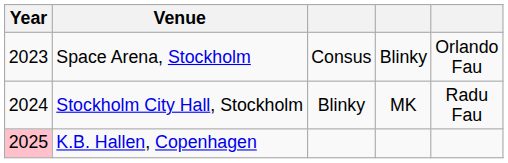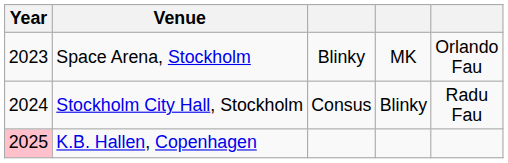Space Arena, Stockholm | column 3: Consus -> Blinky
Space Arena, Stockholm | column 4: Blinky -> MK
Stockholm City Hall, Stockholm | column 3: Blinky -> Consus
Stockholm City Hall, Stockholm | column 4: MK -> Blinky
